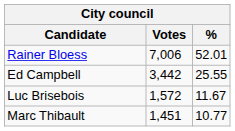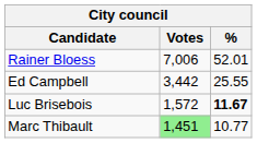Luc Brisebois | %: normal -> bold
Marc Thibault | Votes: no background -> lightgreen background
